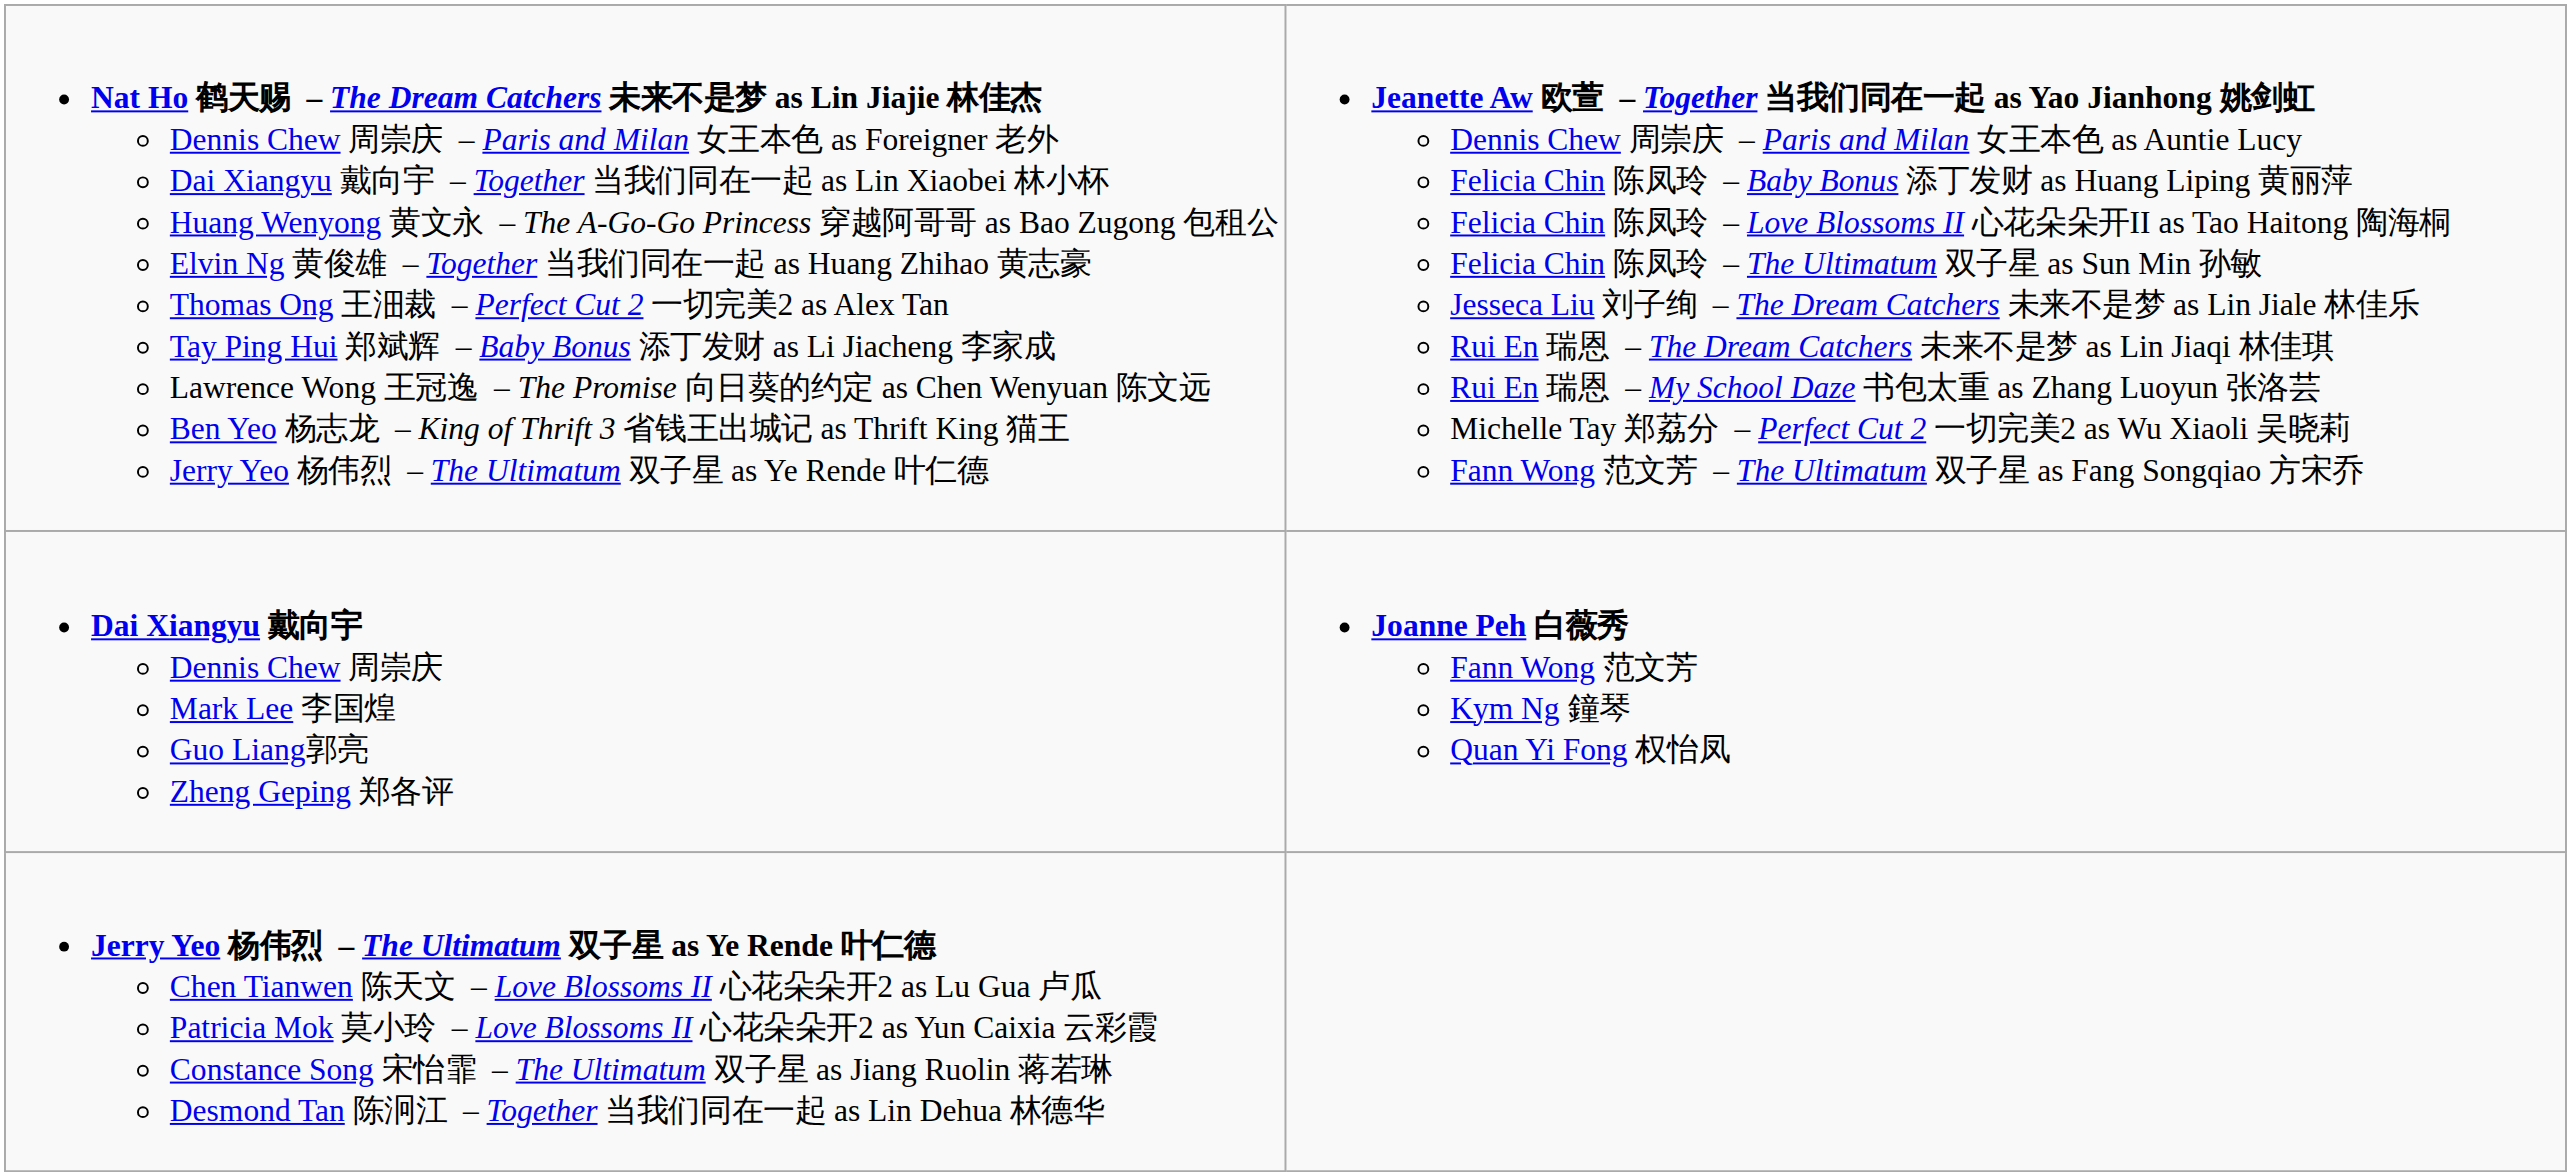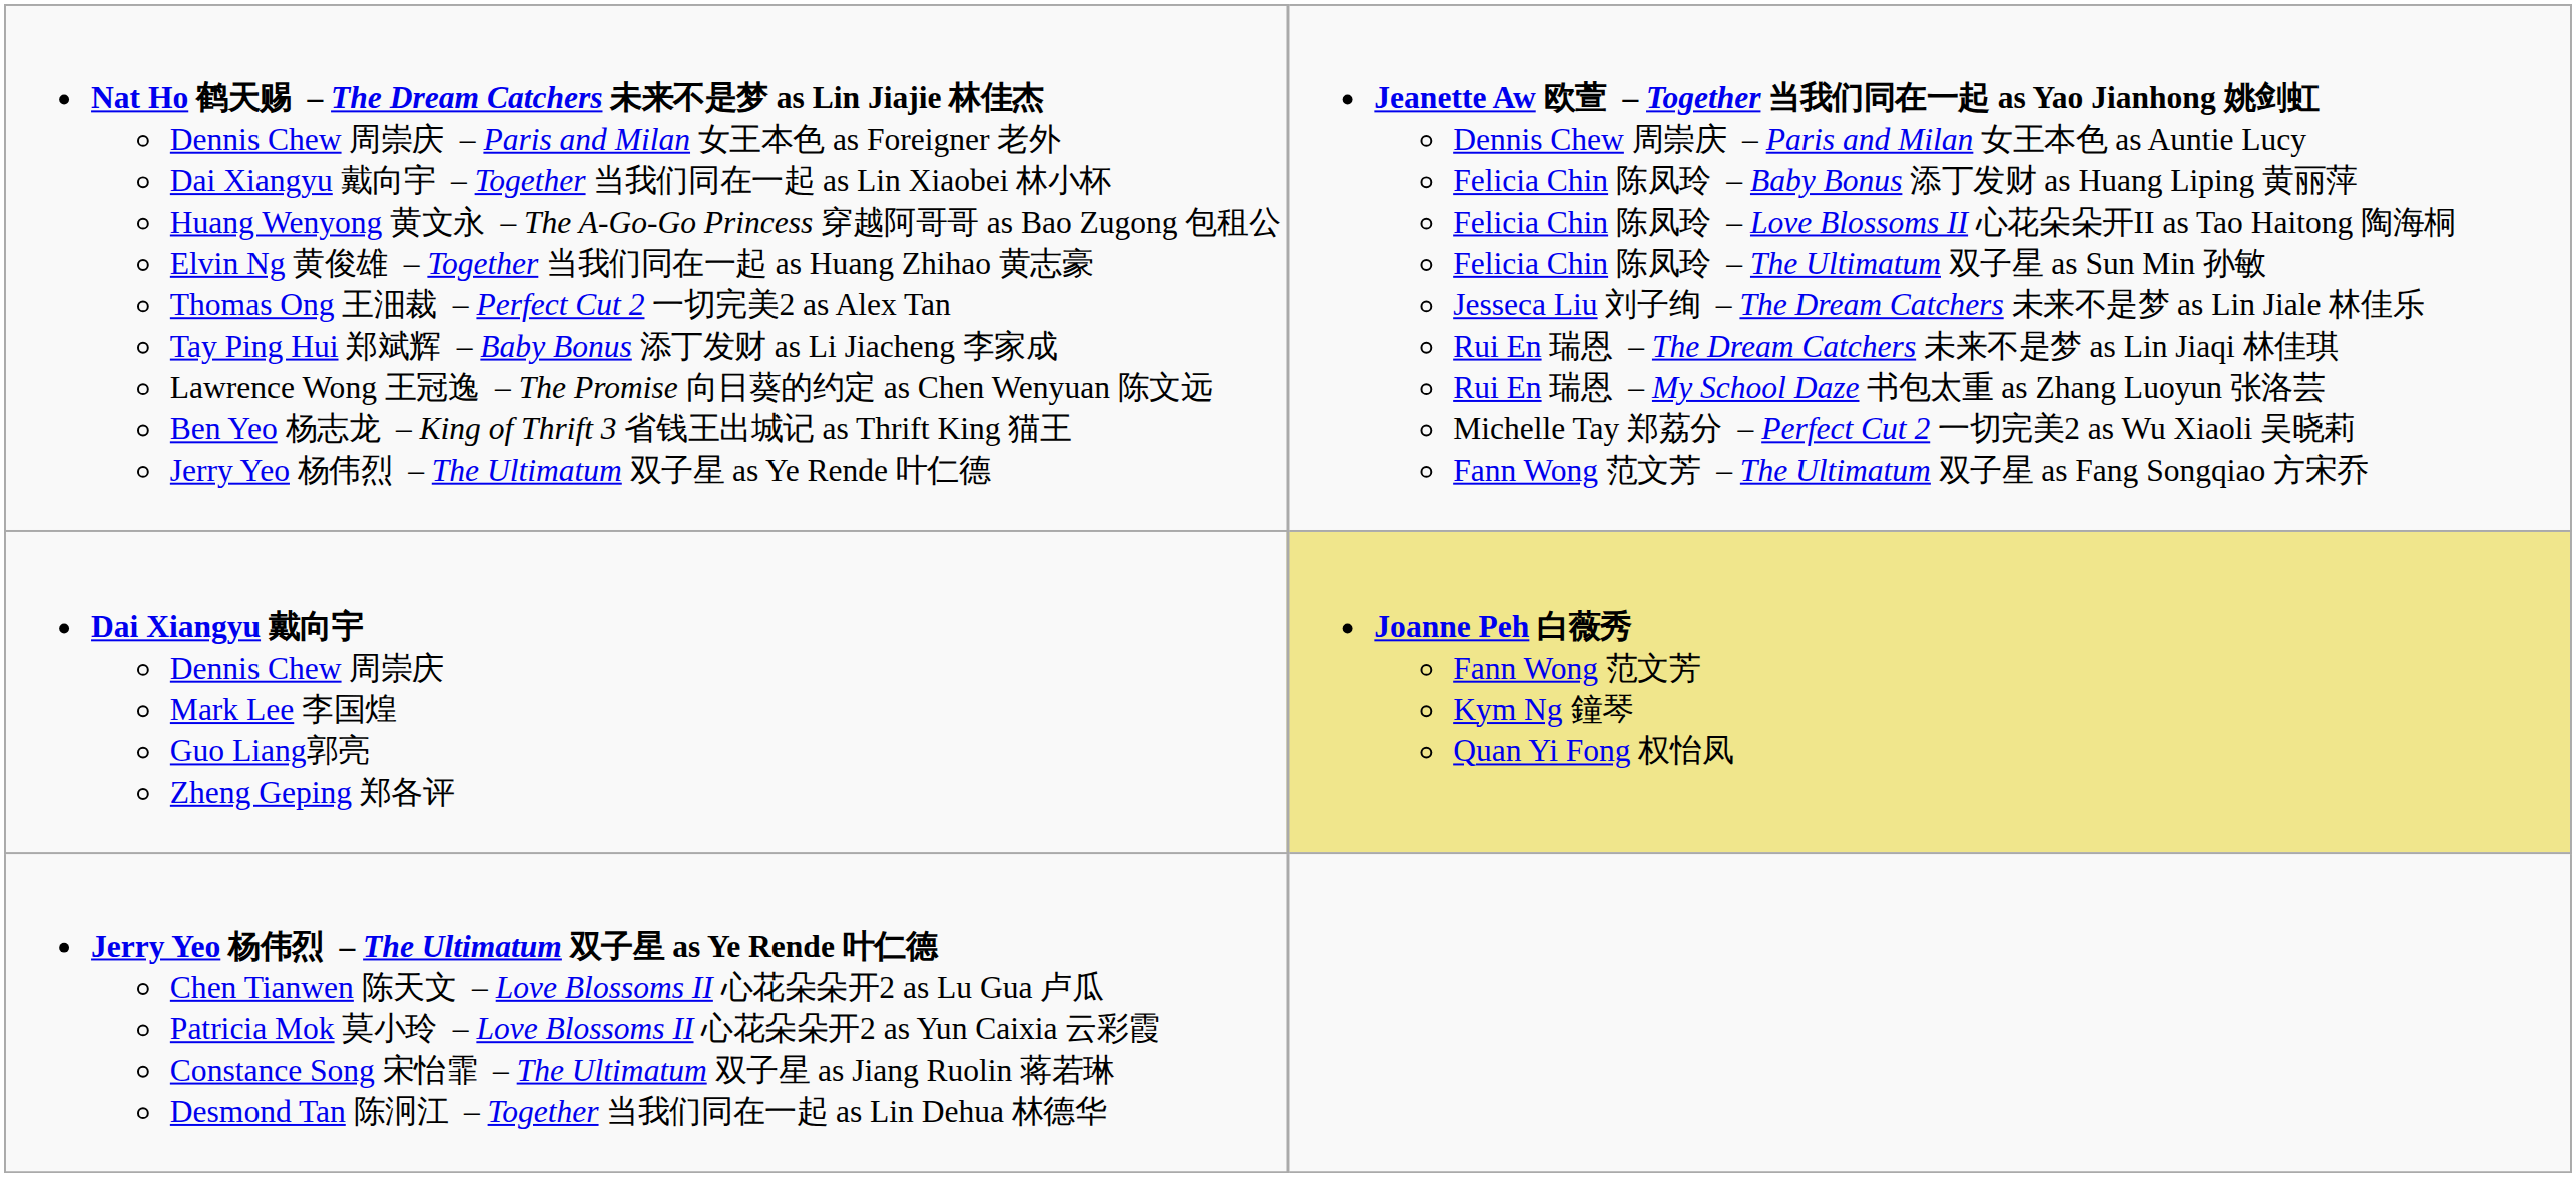row 2 | column 2: no background -> khaki background
